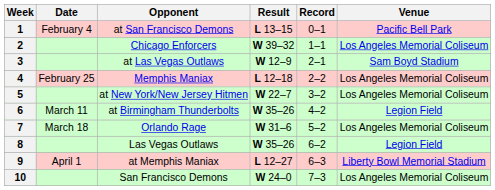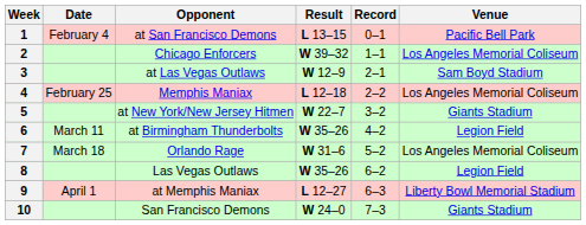5 | Venue: Los Angeles Memorial Coliseum -> Giants Stadium
10 | Venue: Los Angeles Memorial Coliseum -> Giants Stadium
